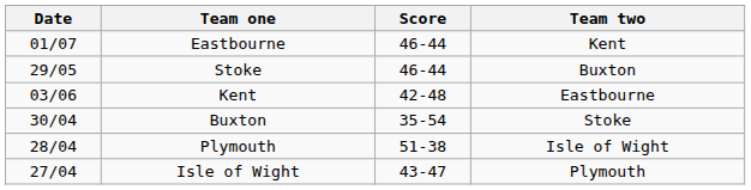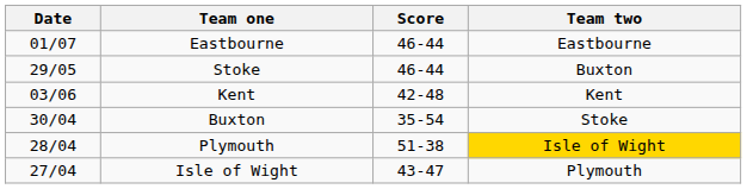row 2 | Team two: Kent -> Eastbourne
row 4 | Team two: Eastbourne -> Kent
row 6 | Team two: no background -> gold background
